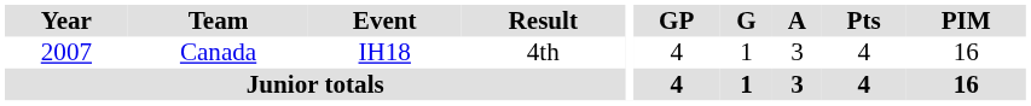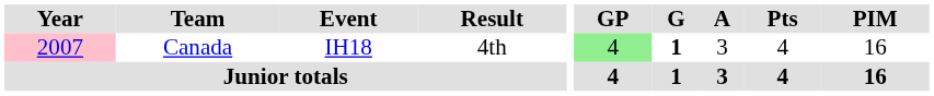Canada | Year: no background -> pink background
Canada | GP: no background -> lightgreen background
Canada | G: normal -> bold
